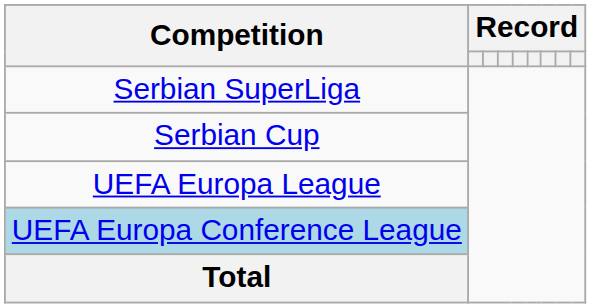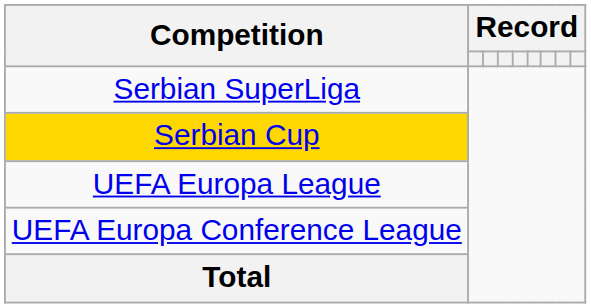Serbian Cup | Competition: no background -> gold background
UEFA Europa Conference League | Competition: lightblue background -> no background
